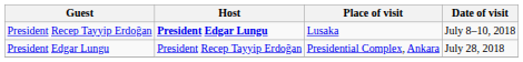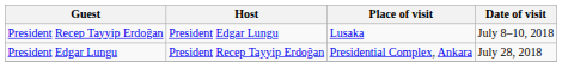row 2 | Host: bold -> normal
